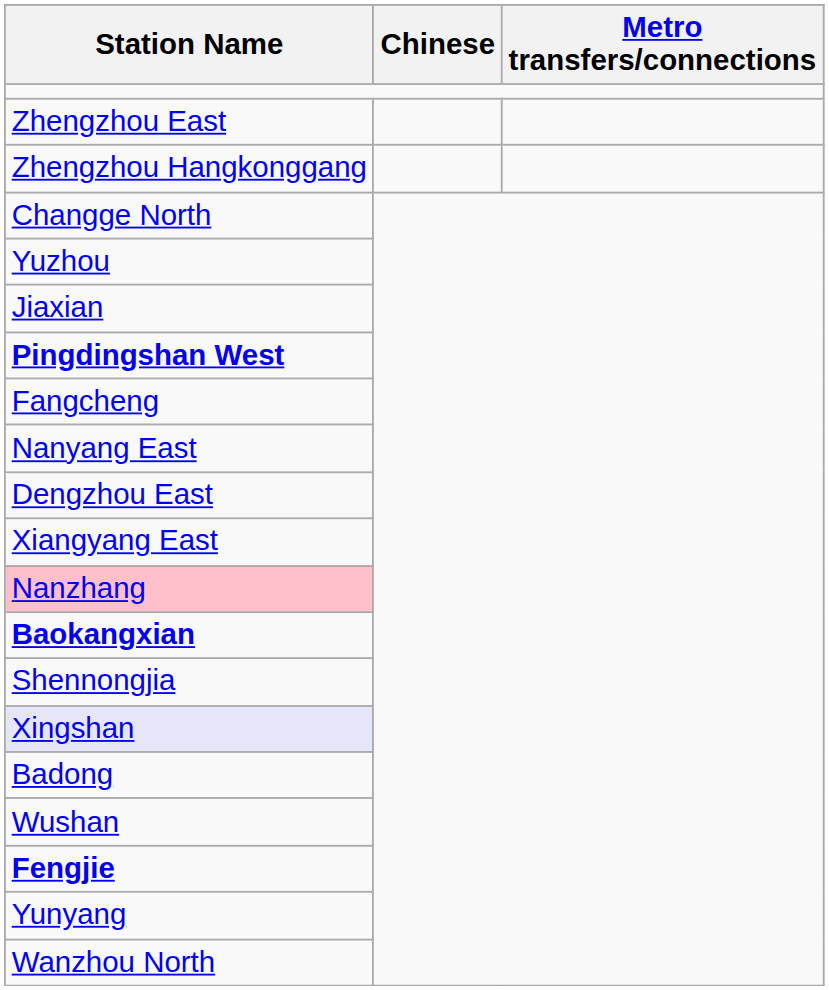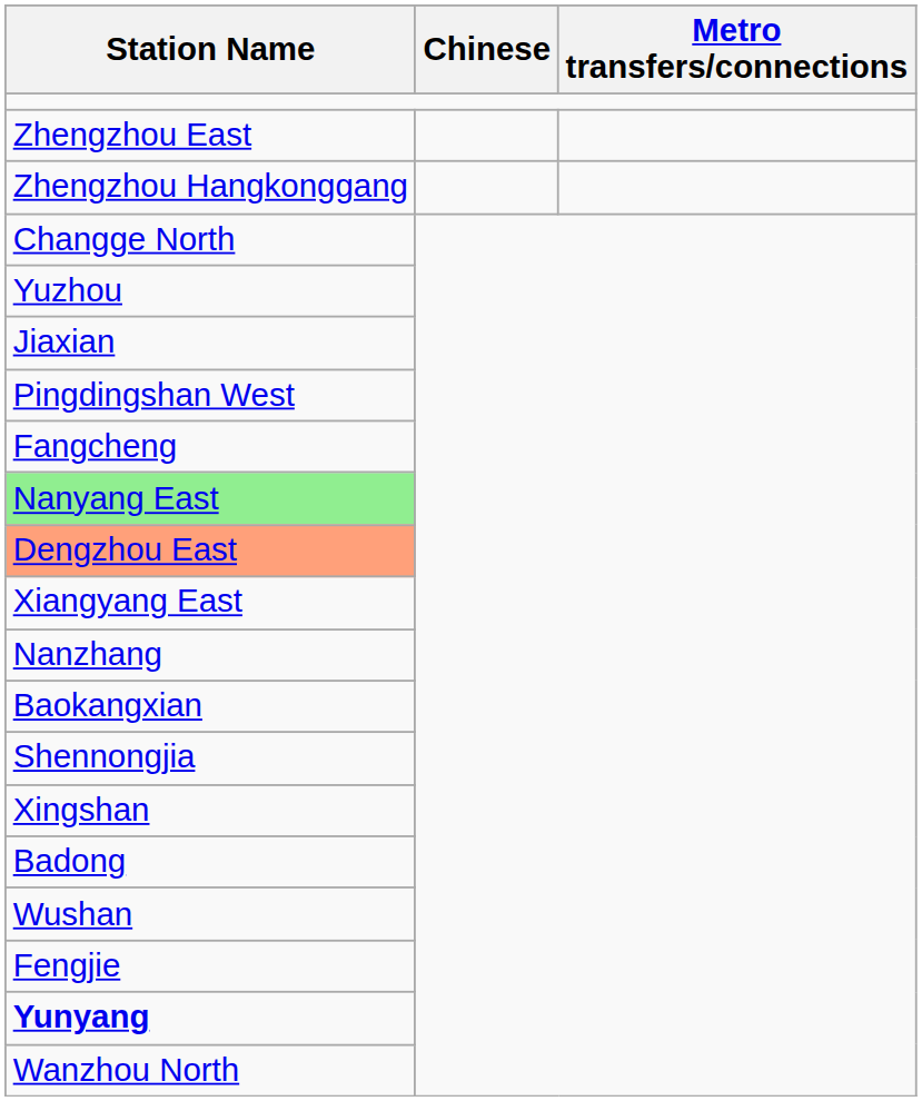Pingdingshan West | Station Name: bold -> normal
Nanyang East | Station Name: no background -> lightgreen background
Dengzhou East | Station Name: no background -> lightsalmon background
Nanzhang | Station Name: pink background -> no background
Baokangxian | Station Name: bold -> normal
Xingshan | Station Name: lavender background -> no background
Fengjie | Station Name: bold -> normal
Yunyang | Station Name: normal -> bold
